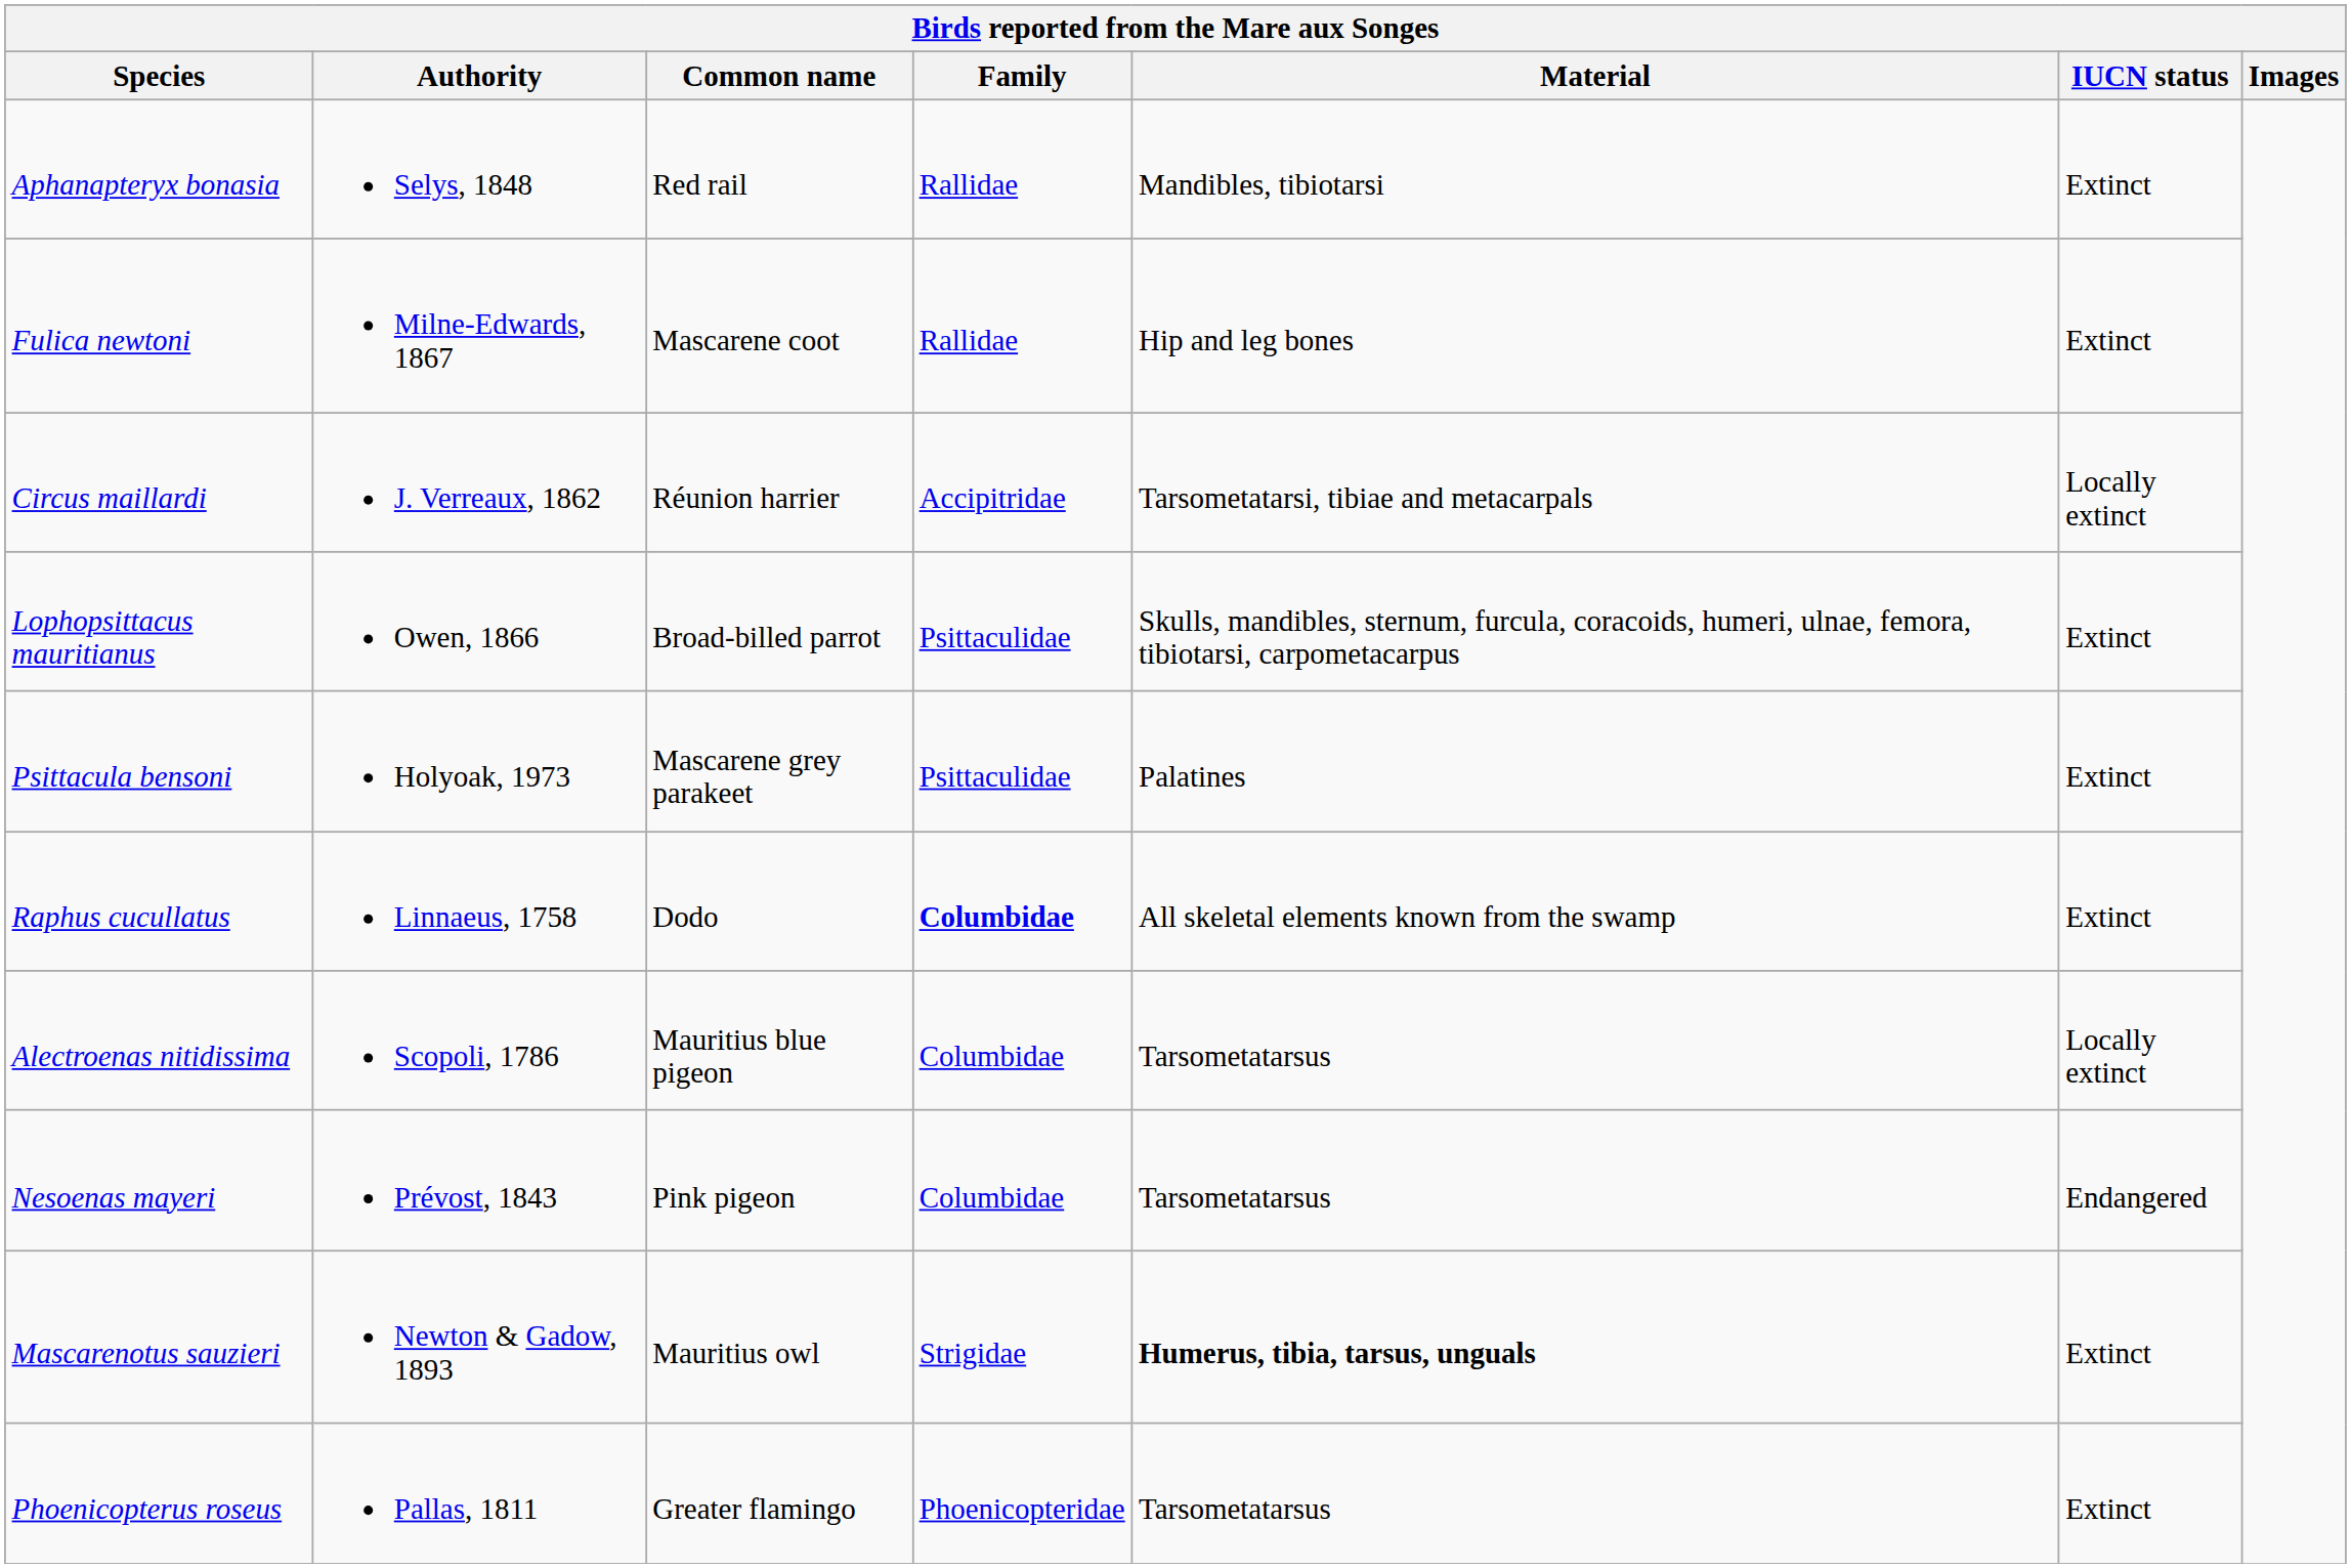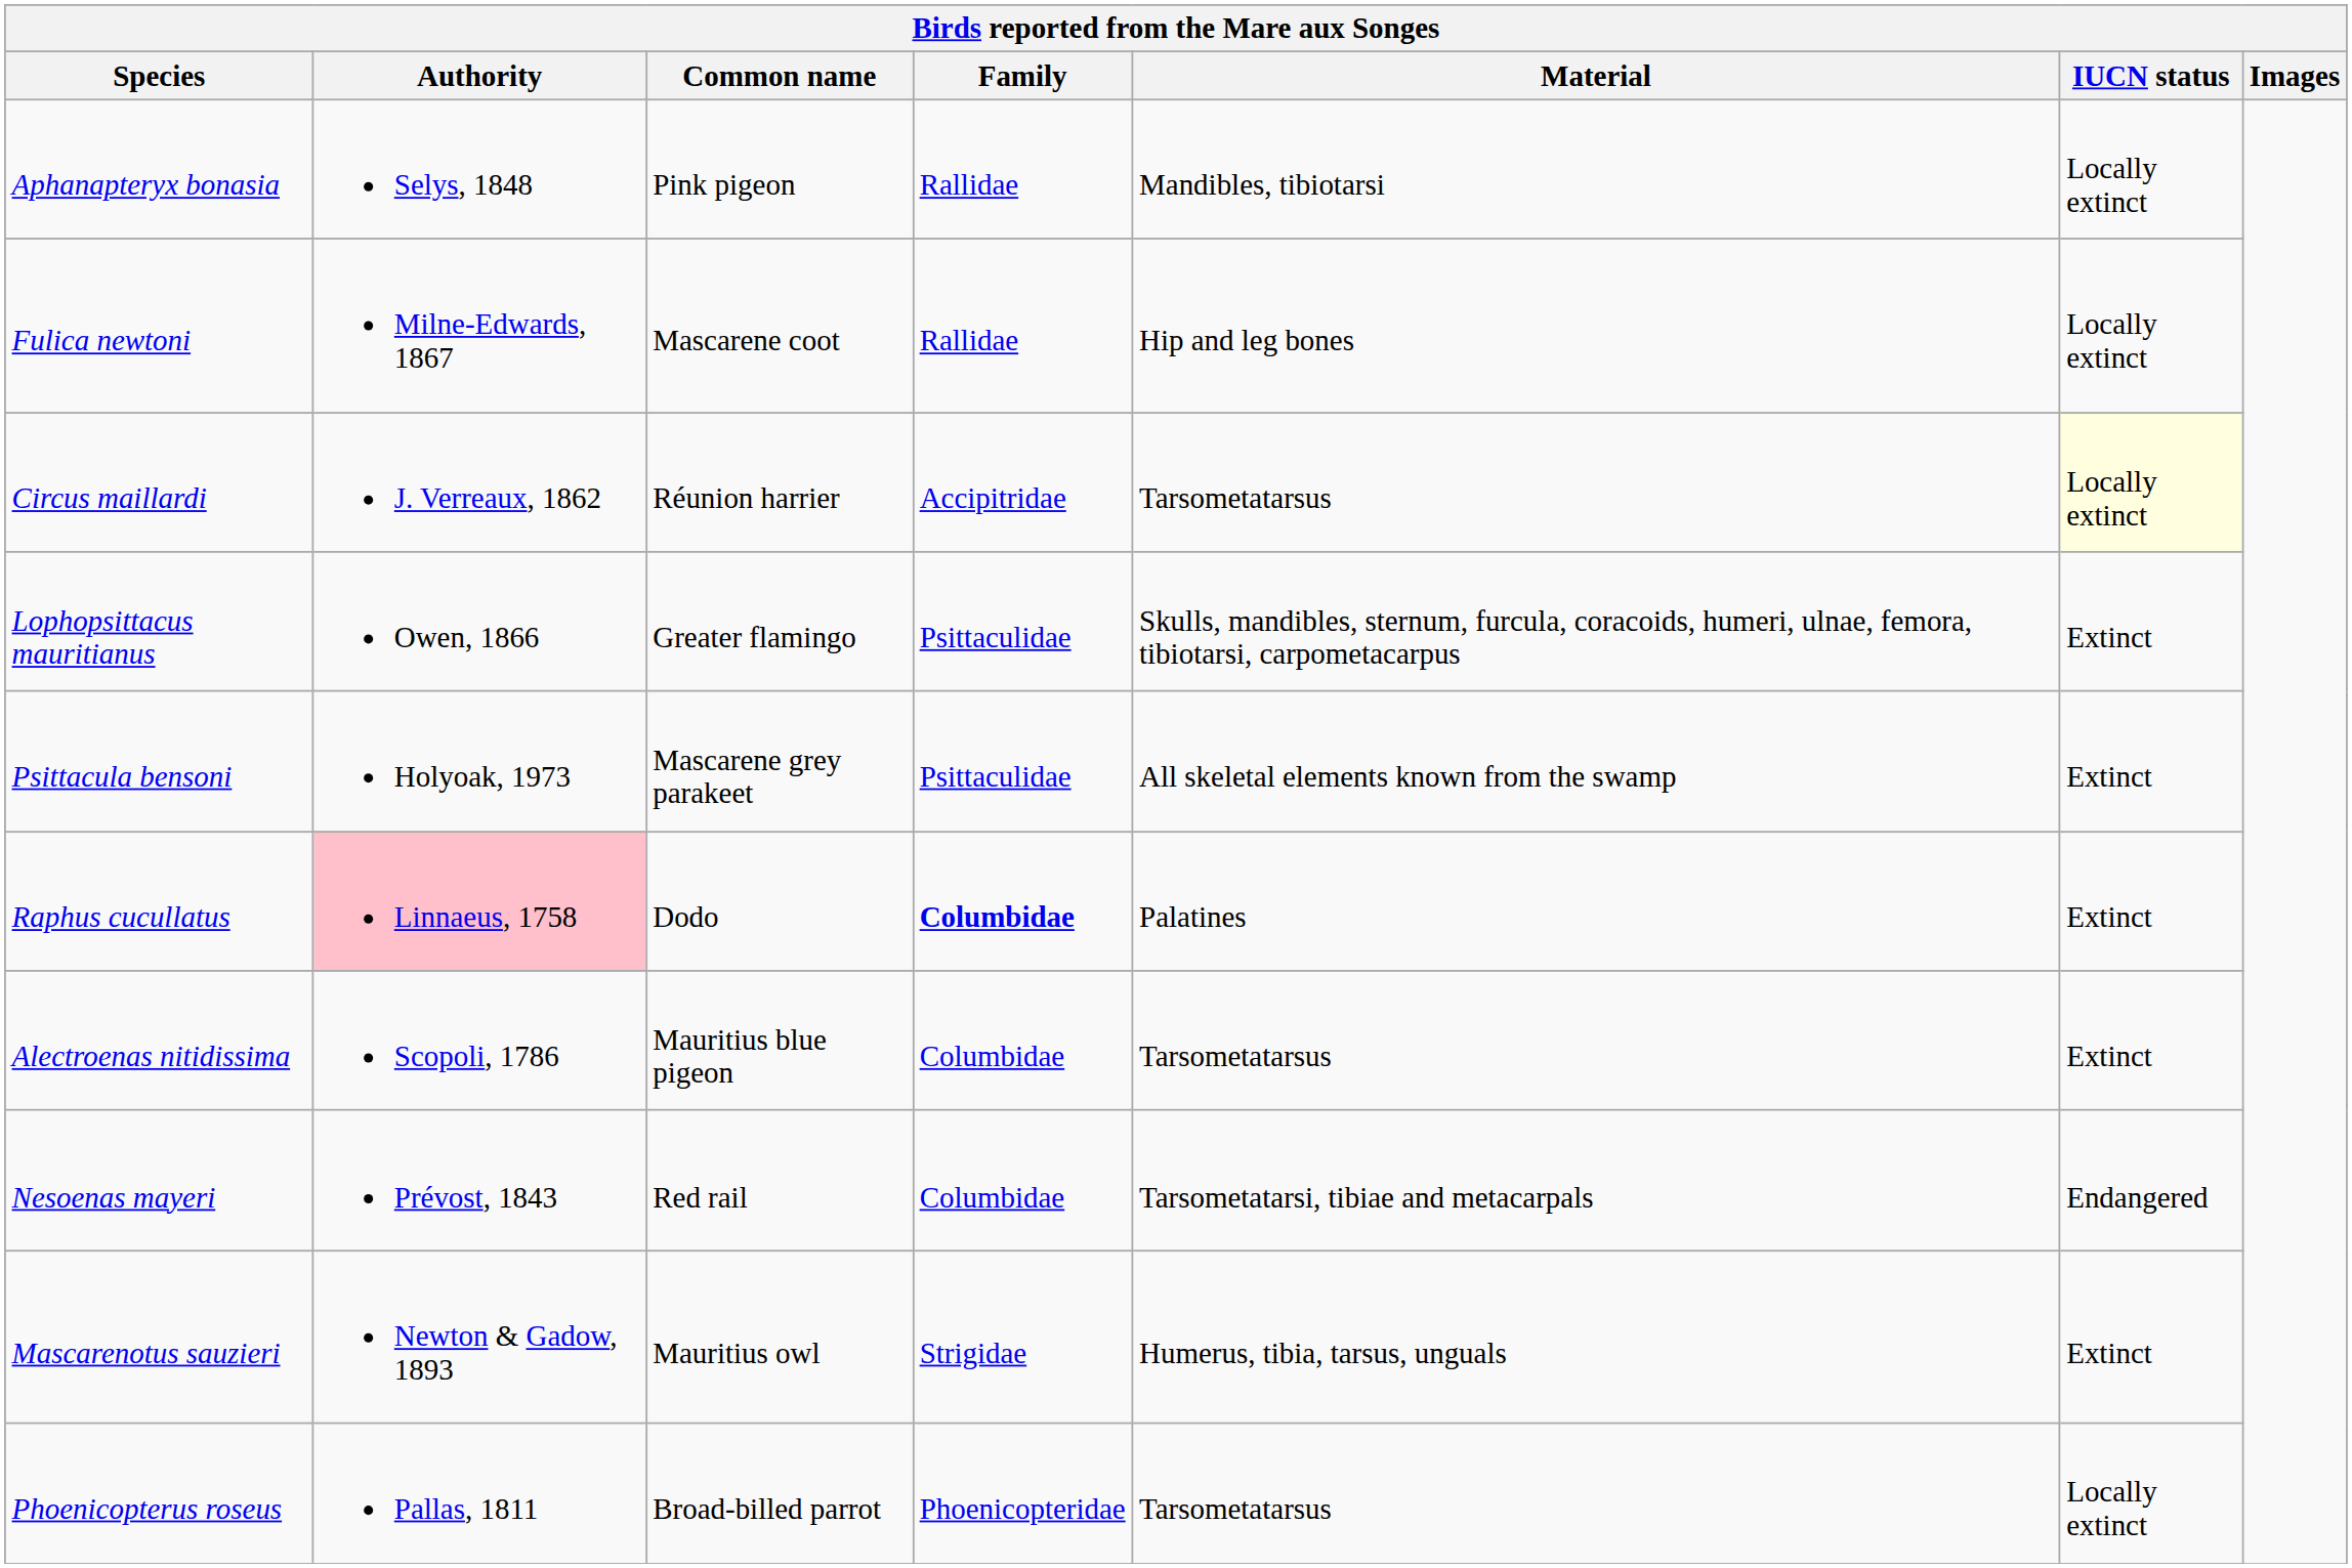Aphanapteryx bonasia | Common name: Red rail -> Pink pigeon
Aphanapteryx bonasia | IUCN status: Extinct -> Locally extinct
Fulica newtoni | IUCN status: Extinct -> Locally extinct
Circus maillardi | Material: Tarsometatarsi, tibiae and metacarpals -> Tarsometatarsus
Circus maillardi | IUCN status: no background -> lightyellow background
Lophopsittacus mauritianus | Common name: Broad-billed parrot -> Greater flamingo
Psittacula bensoni | Material: Palatines -> All skeletal elements known from the swamp
Raphus cucullatus | Authority: no background -> pink background
Raphus cucullatus | Material: All skeletal elements known from the swamp -> Palatines
Alectroenas nitidissima | IUCN status: Locally extinct -> Extinct
Nesoenas mayeri | Common name: Pink pigeon -> Red rail
Nesoenas mayeri | Material: Tarsometatarsus -> Tarsometatarsi, tibiae and metacarpals
Mascarenotus sauzieri | Material: bold -> normal
Phoenicopterus roseus | Common name: Greater flamingo -> Broad-billed parrot
Phoenicopterus roseus | IUCN status: Extinct -> Locally extinct
